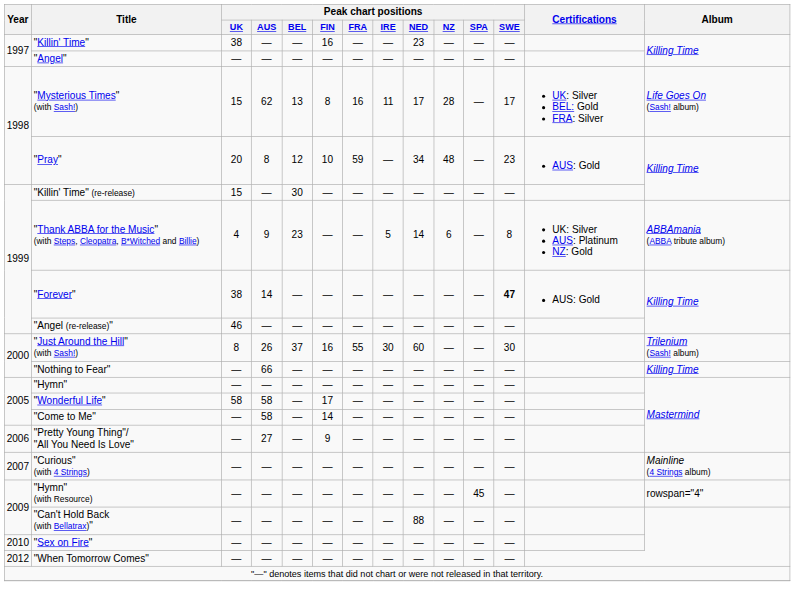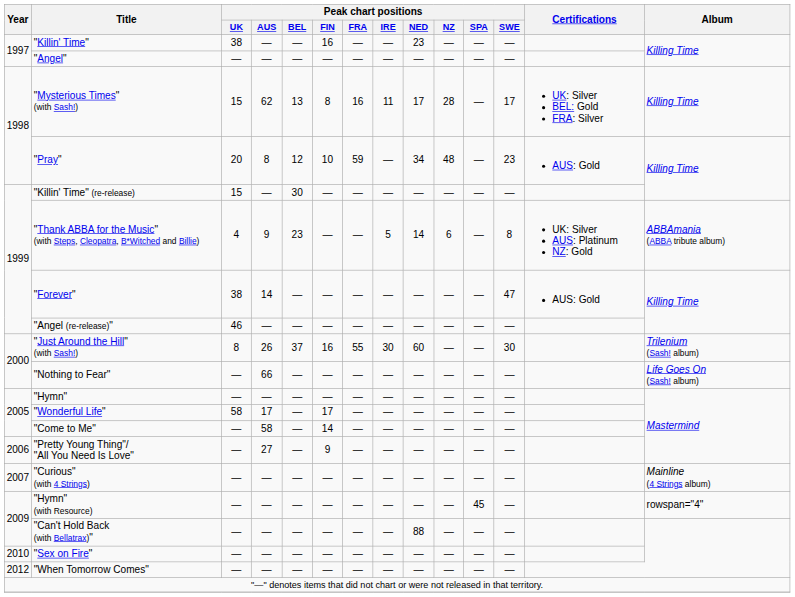"Mysterious Times" (with Sash!) | Album: Life Goes On (Sash! album) -> Killing Time
"Forever" | Peak chart positions / SWE: bold -> normal
"Nothing to Fear" | Album: Killing Time -> Life Goes On (Sash! album)
"Wonderful Life" | Peak chart positions / AUS: 58 -> 17
